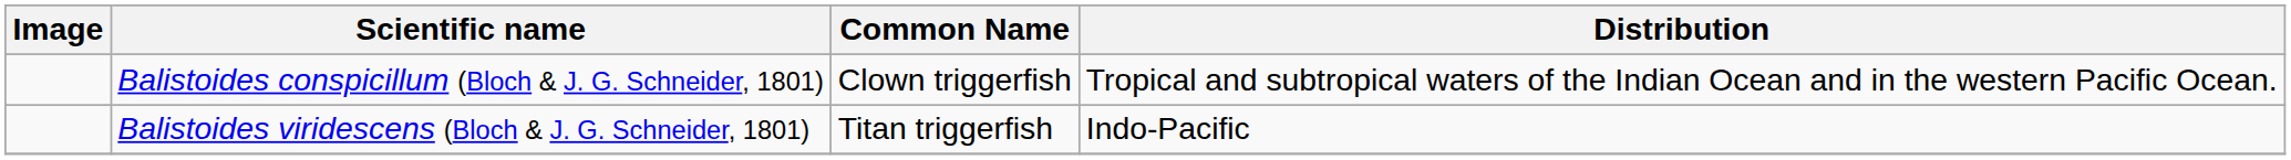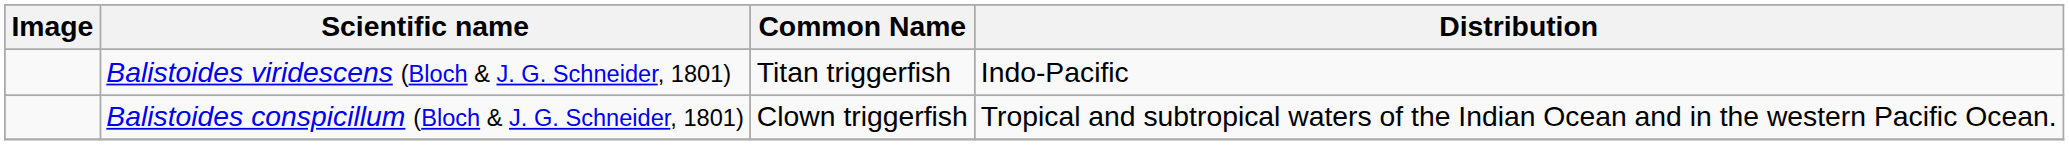rows swapped: Balistoides conspicillum (Bloch & J. G. Schneider, 1801) <-> Balistoides viridescens (Bloch & J. G. Schneider, 1801)
